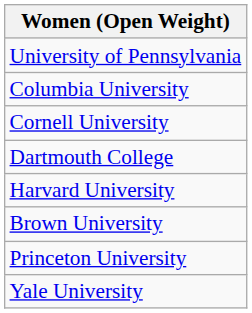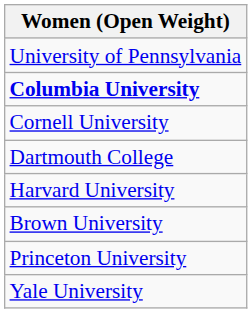row 3 | column 1: normal -> bold
